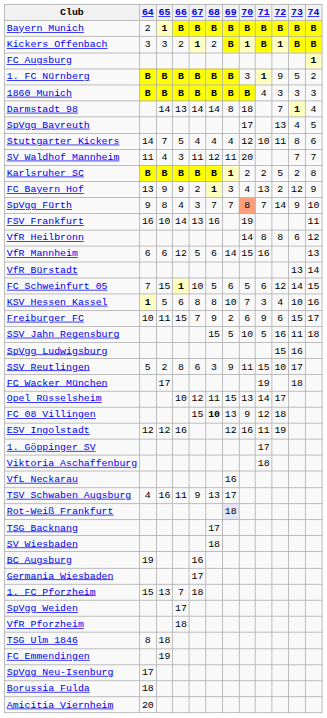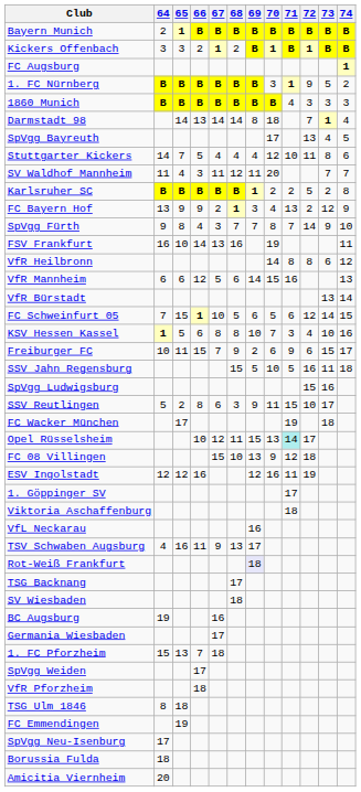SpVgg Fürth | 70: lightsalmon background -> no background
Opel Rüsselsheim | 71: no background -> paleturquoise background
FC 08 Villingen | 68: bold -> normal
